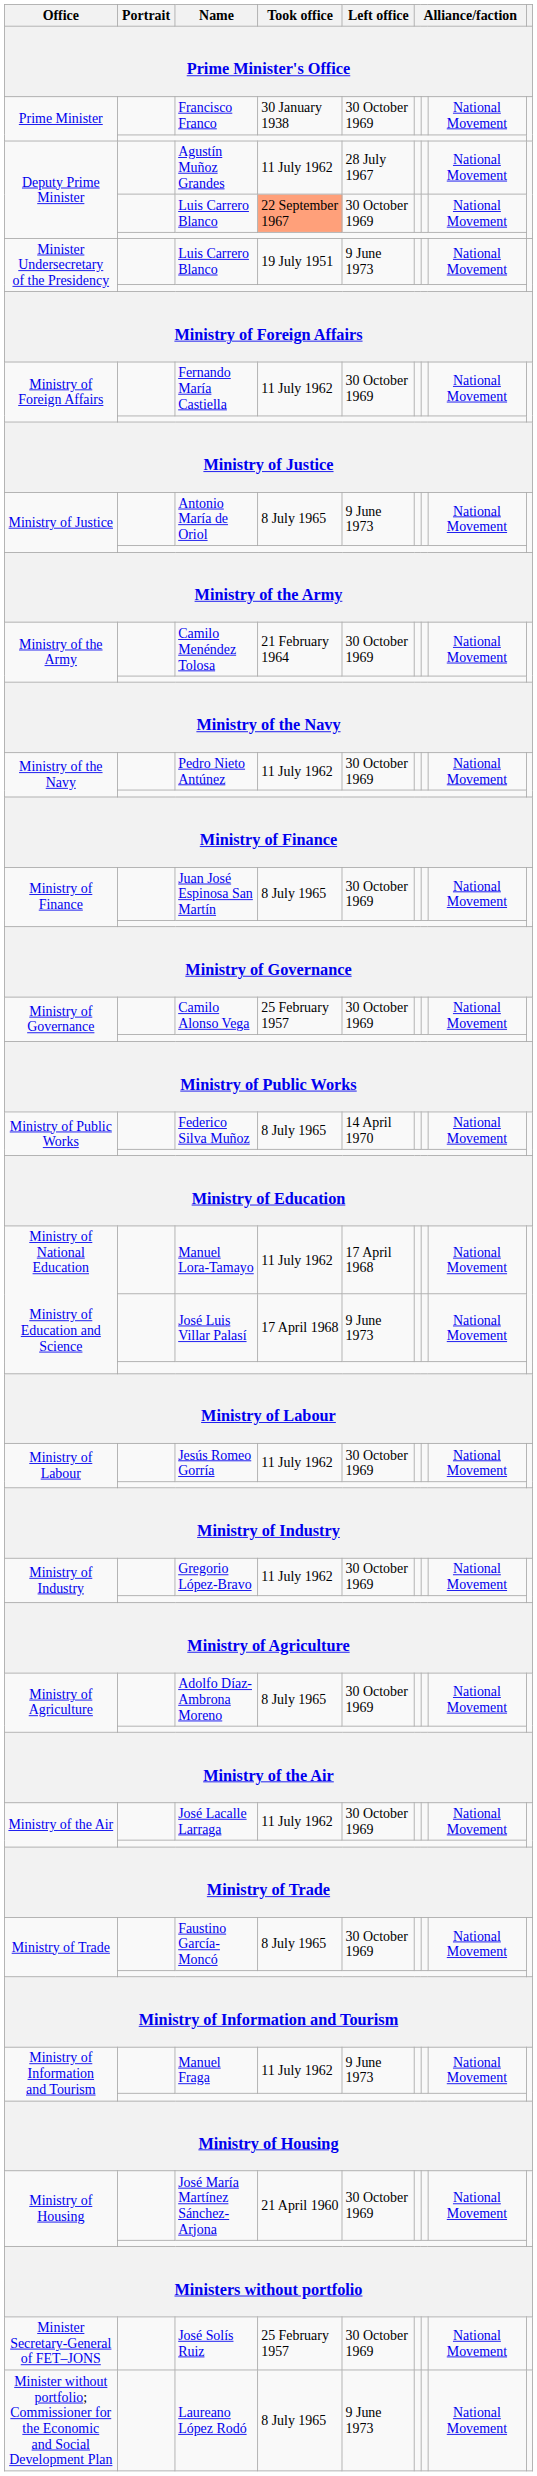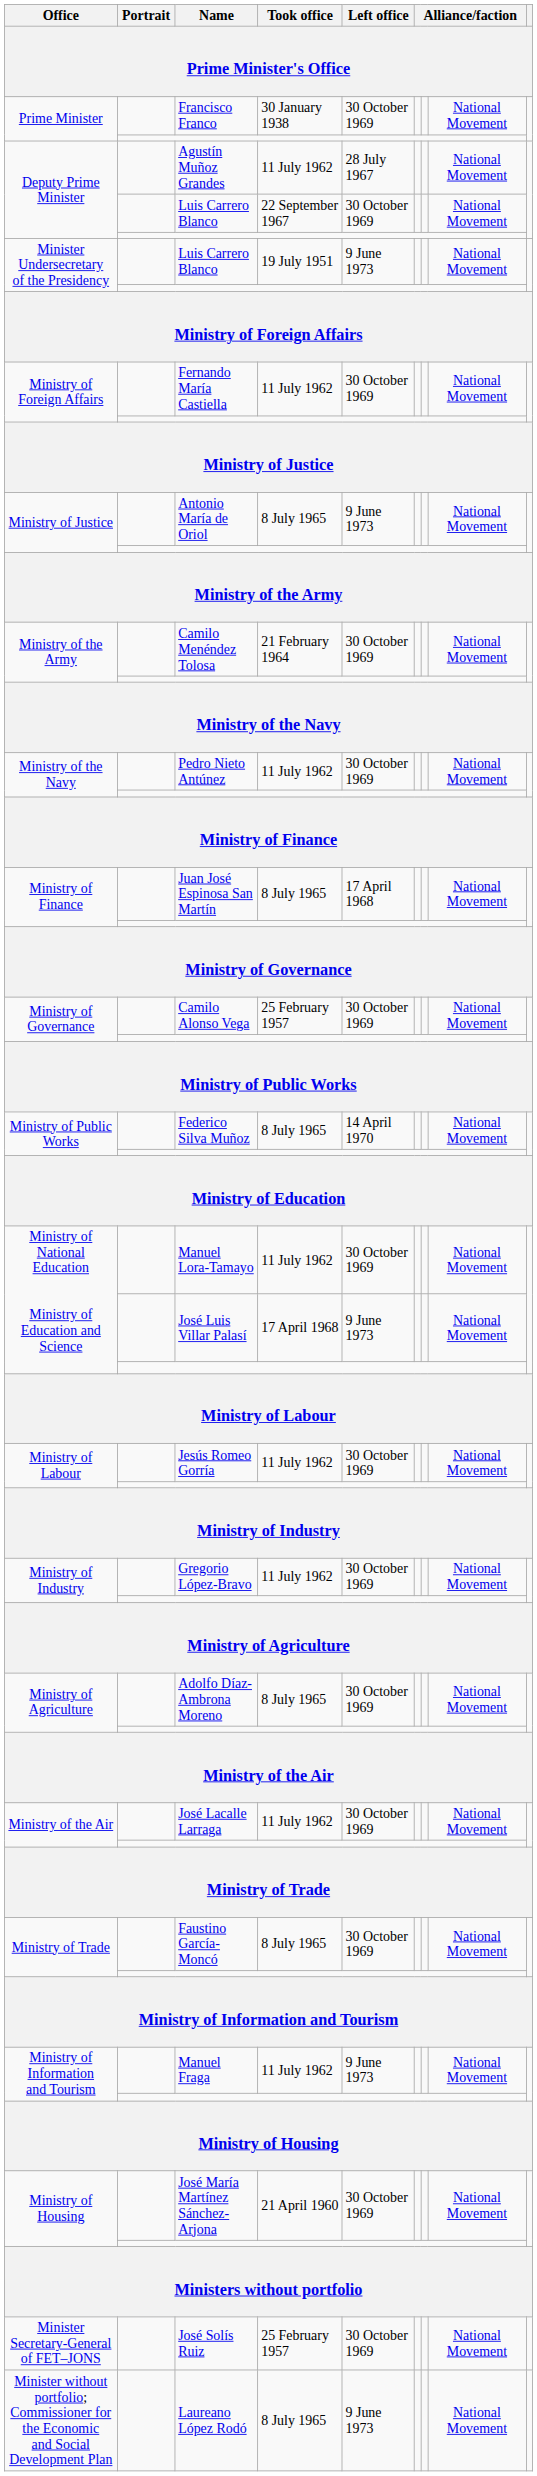Deputy Prime Minister / Luis Carrero Blanco | Took office: lightsalmon background -> no background
Juan José Espinosa San Martín | Left office: 30 October 1969 -> 17 April 1968
Manuel Lora-Tamayo | Left office: 17 April 1968 -> 30 October 1969
